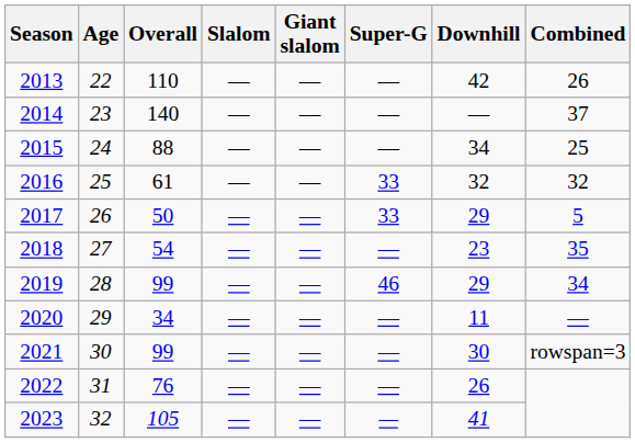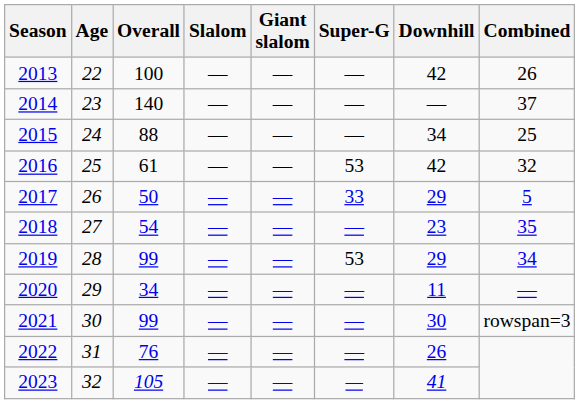2013 | Overall: 110 -> 100
2016 | Super-G: 33 -> 53
2016 | Downhill: 32 -> 42
2019 | Super-G: 46 -> 53
